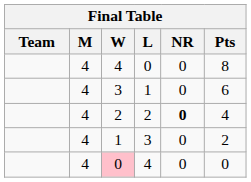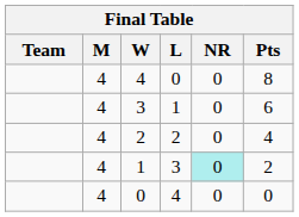row 5 | NR: bold -> normal
row 6 | NR: no background -> paleturquoise background
row 7 | W: pink background -> no background
